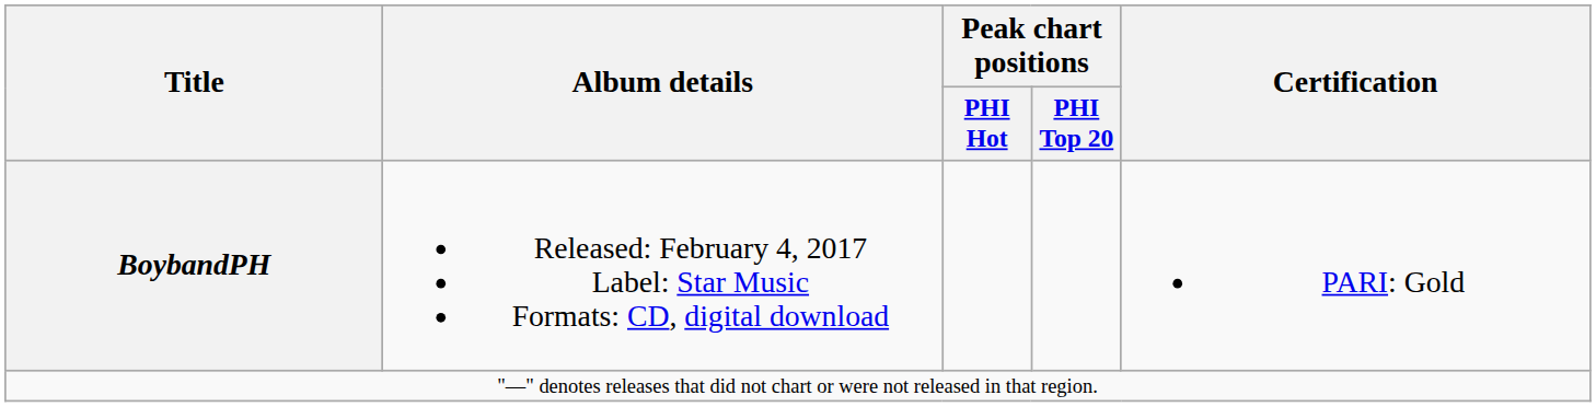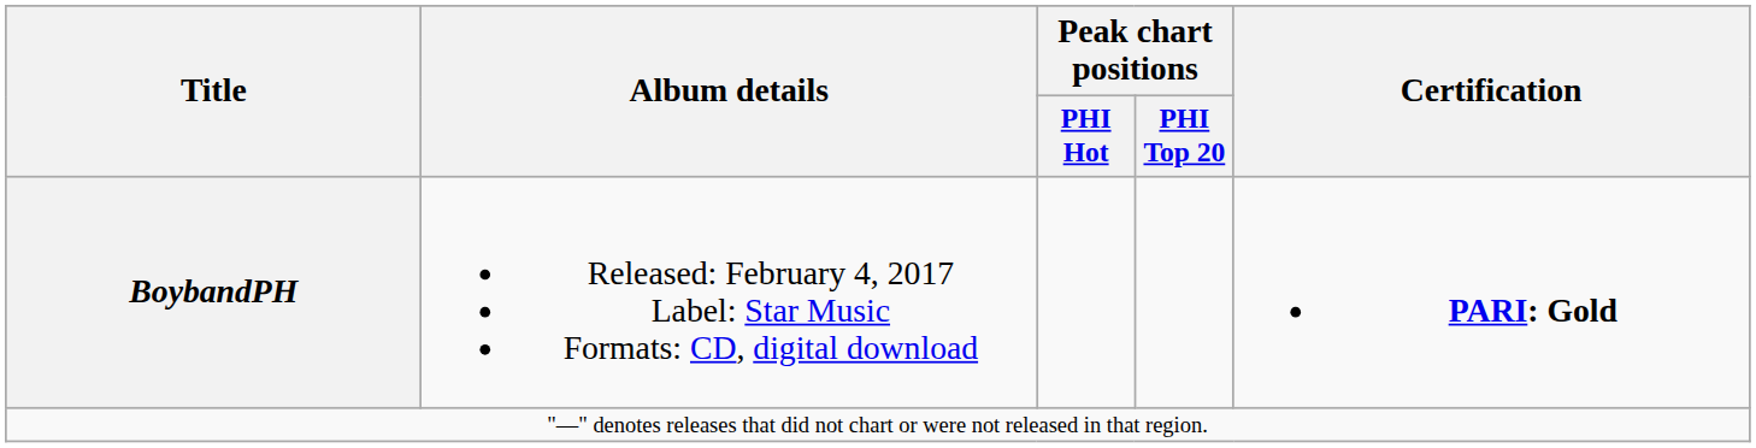BoybandPH | Certification: normal -> bold
